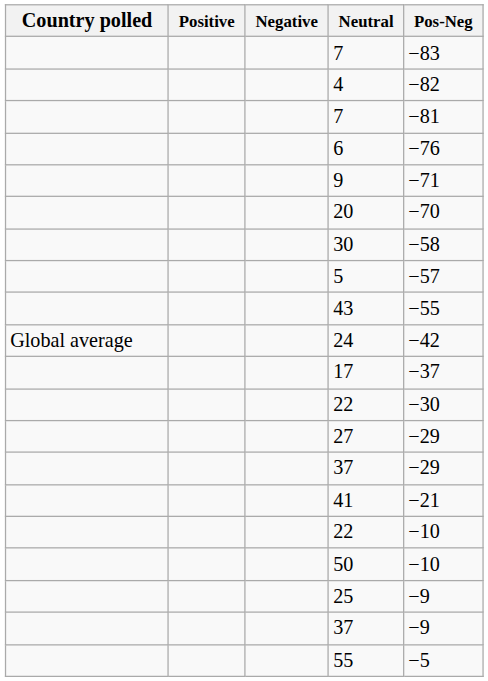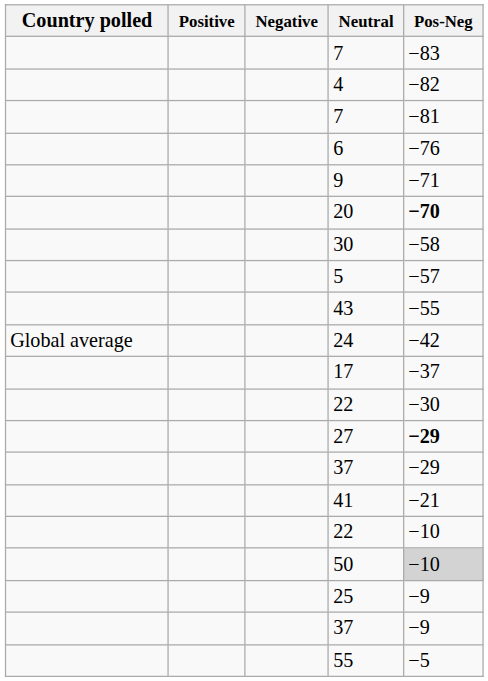20 | Pos-Neg: normal -> bold
27 | Pos-Neg: normal -> bold
50 | Pos-Neg: no background -> lightgrey background
